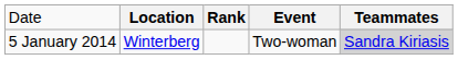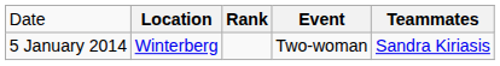5 January 2014 | column 5: lightgrey background -> no background
